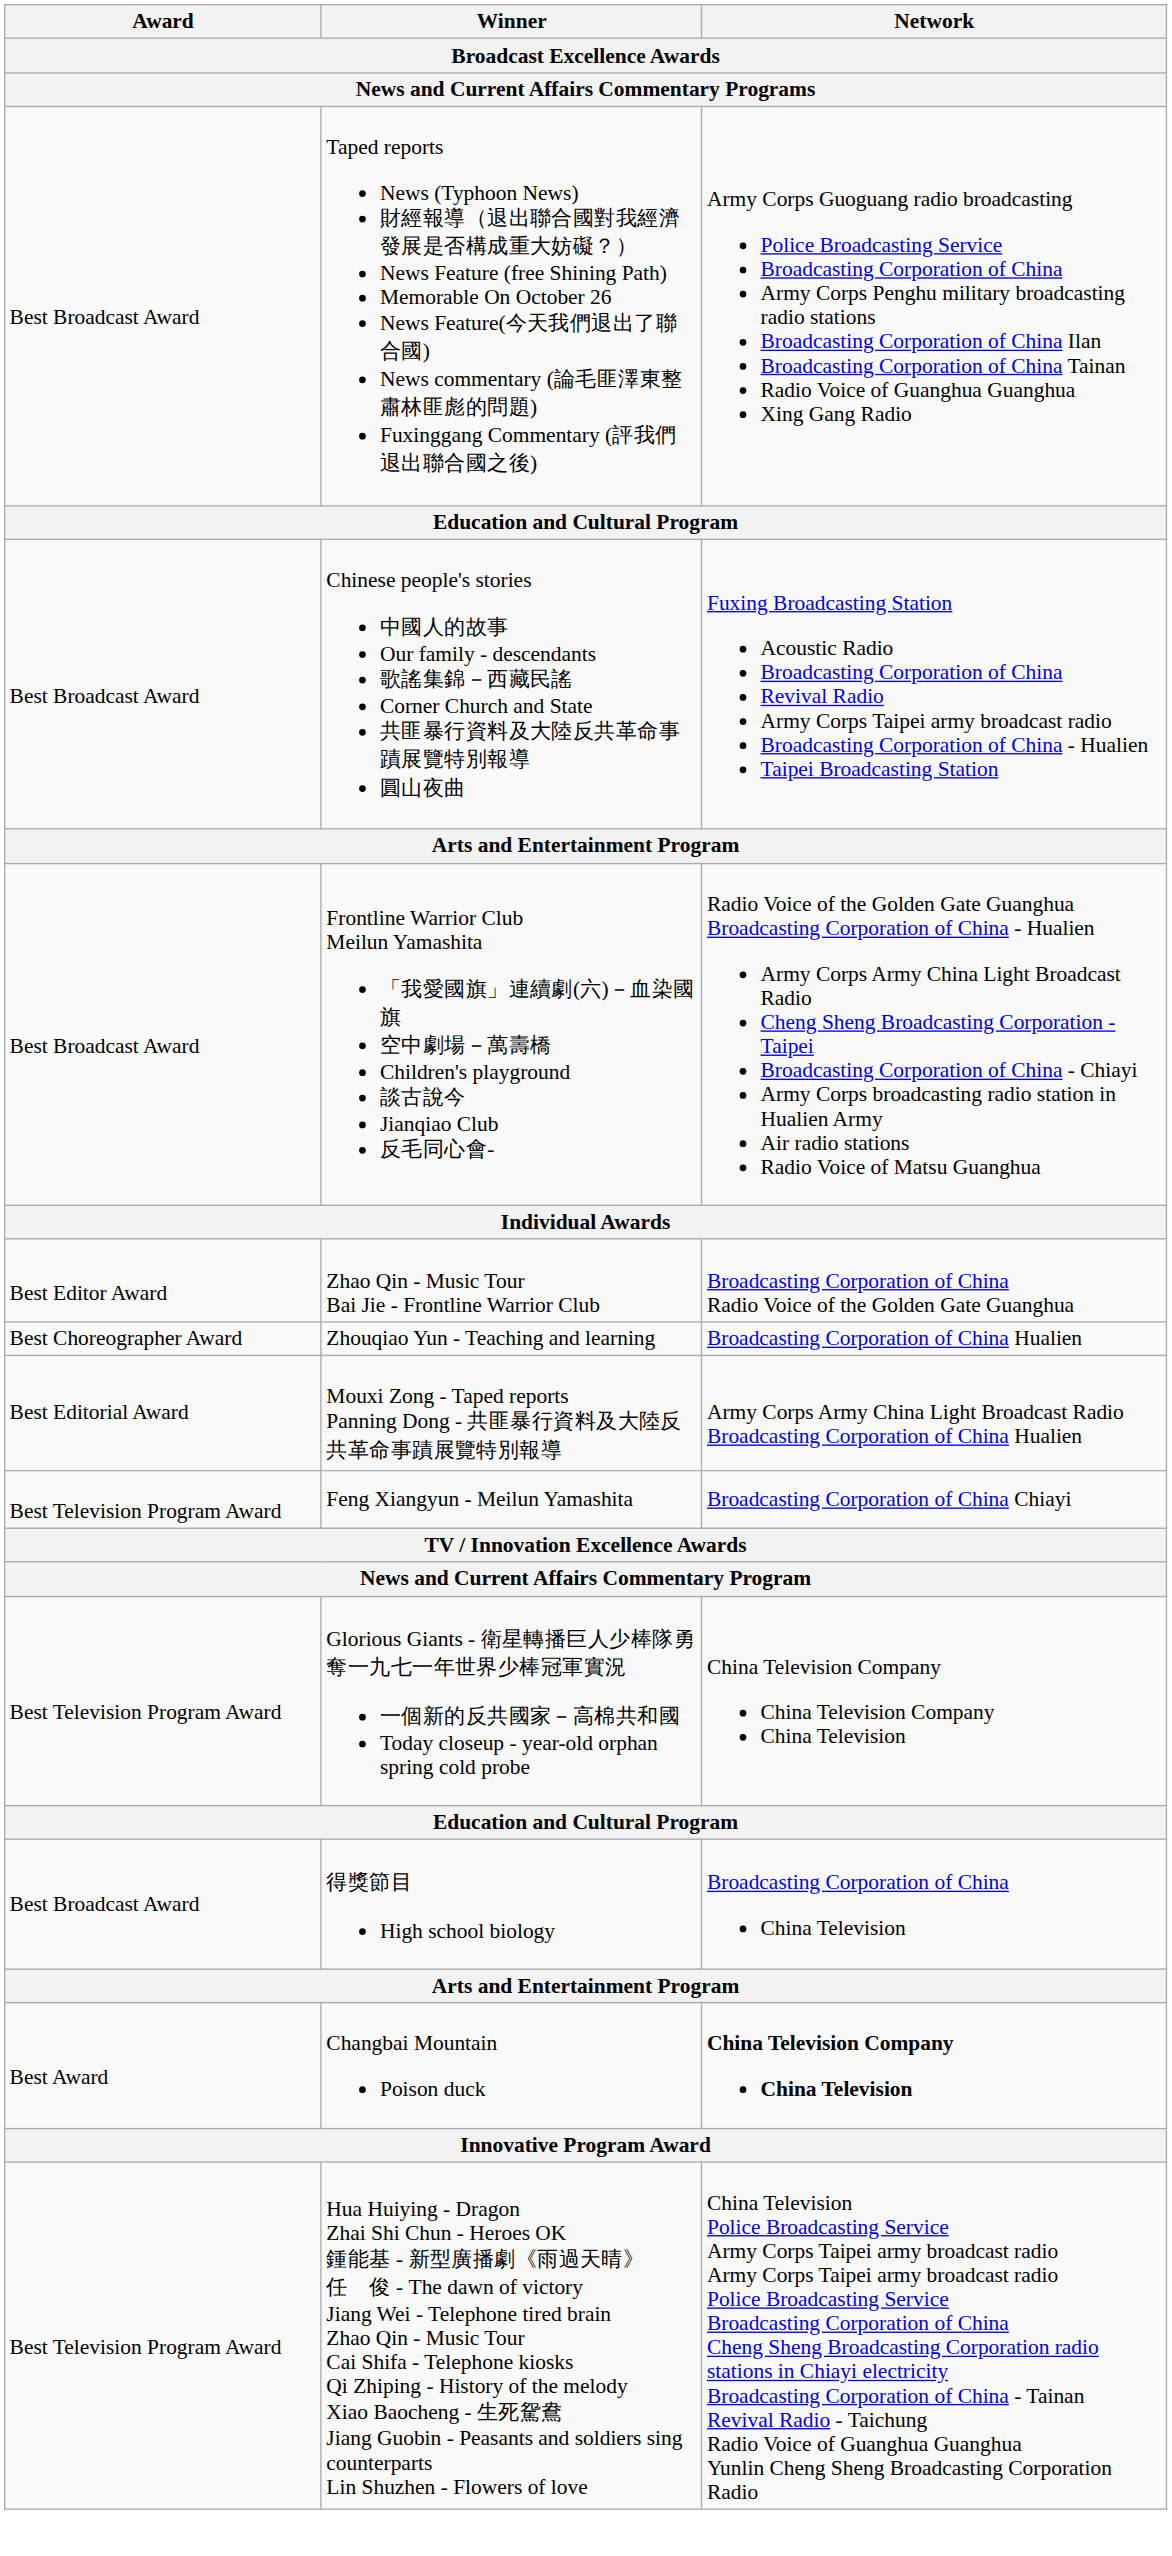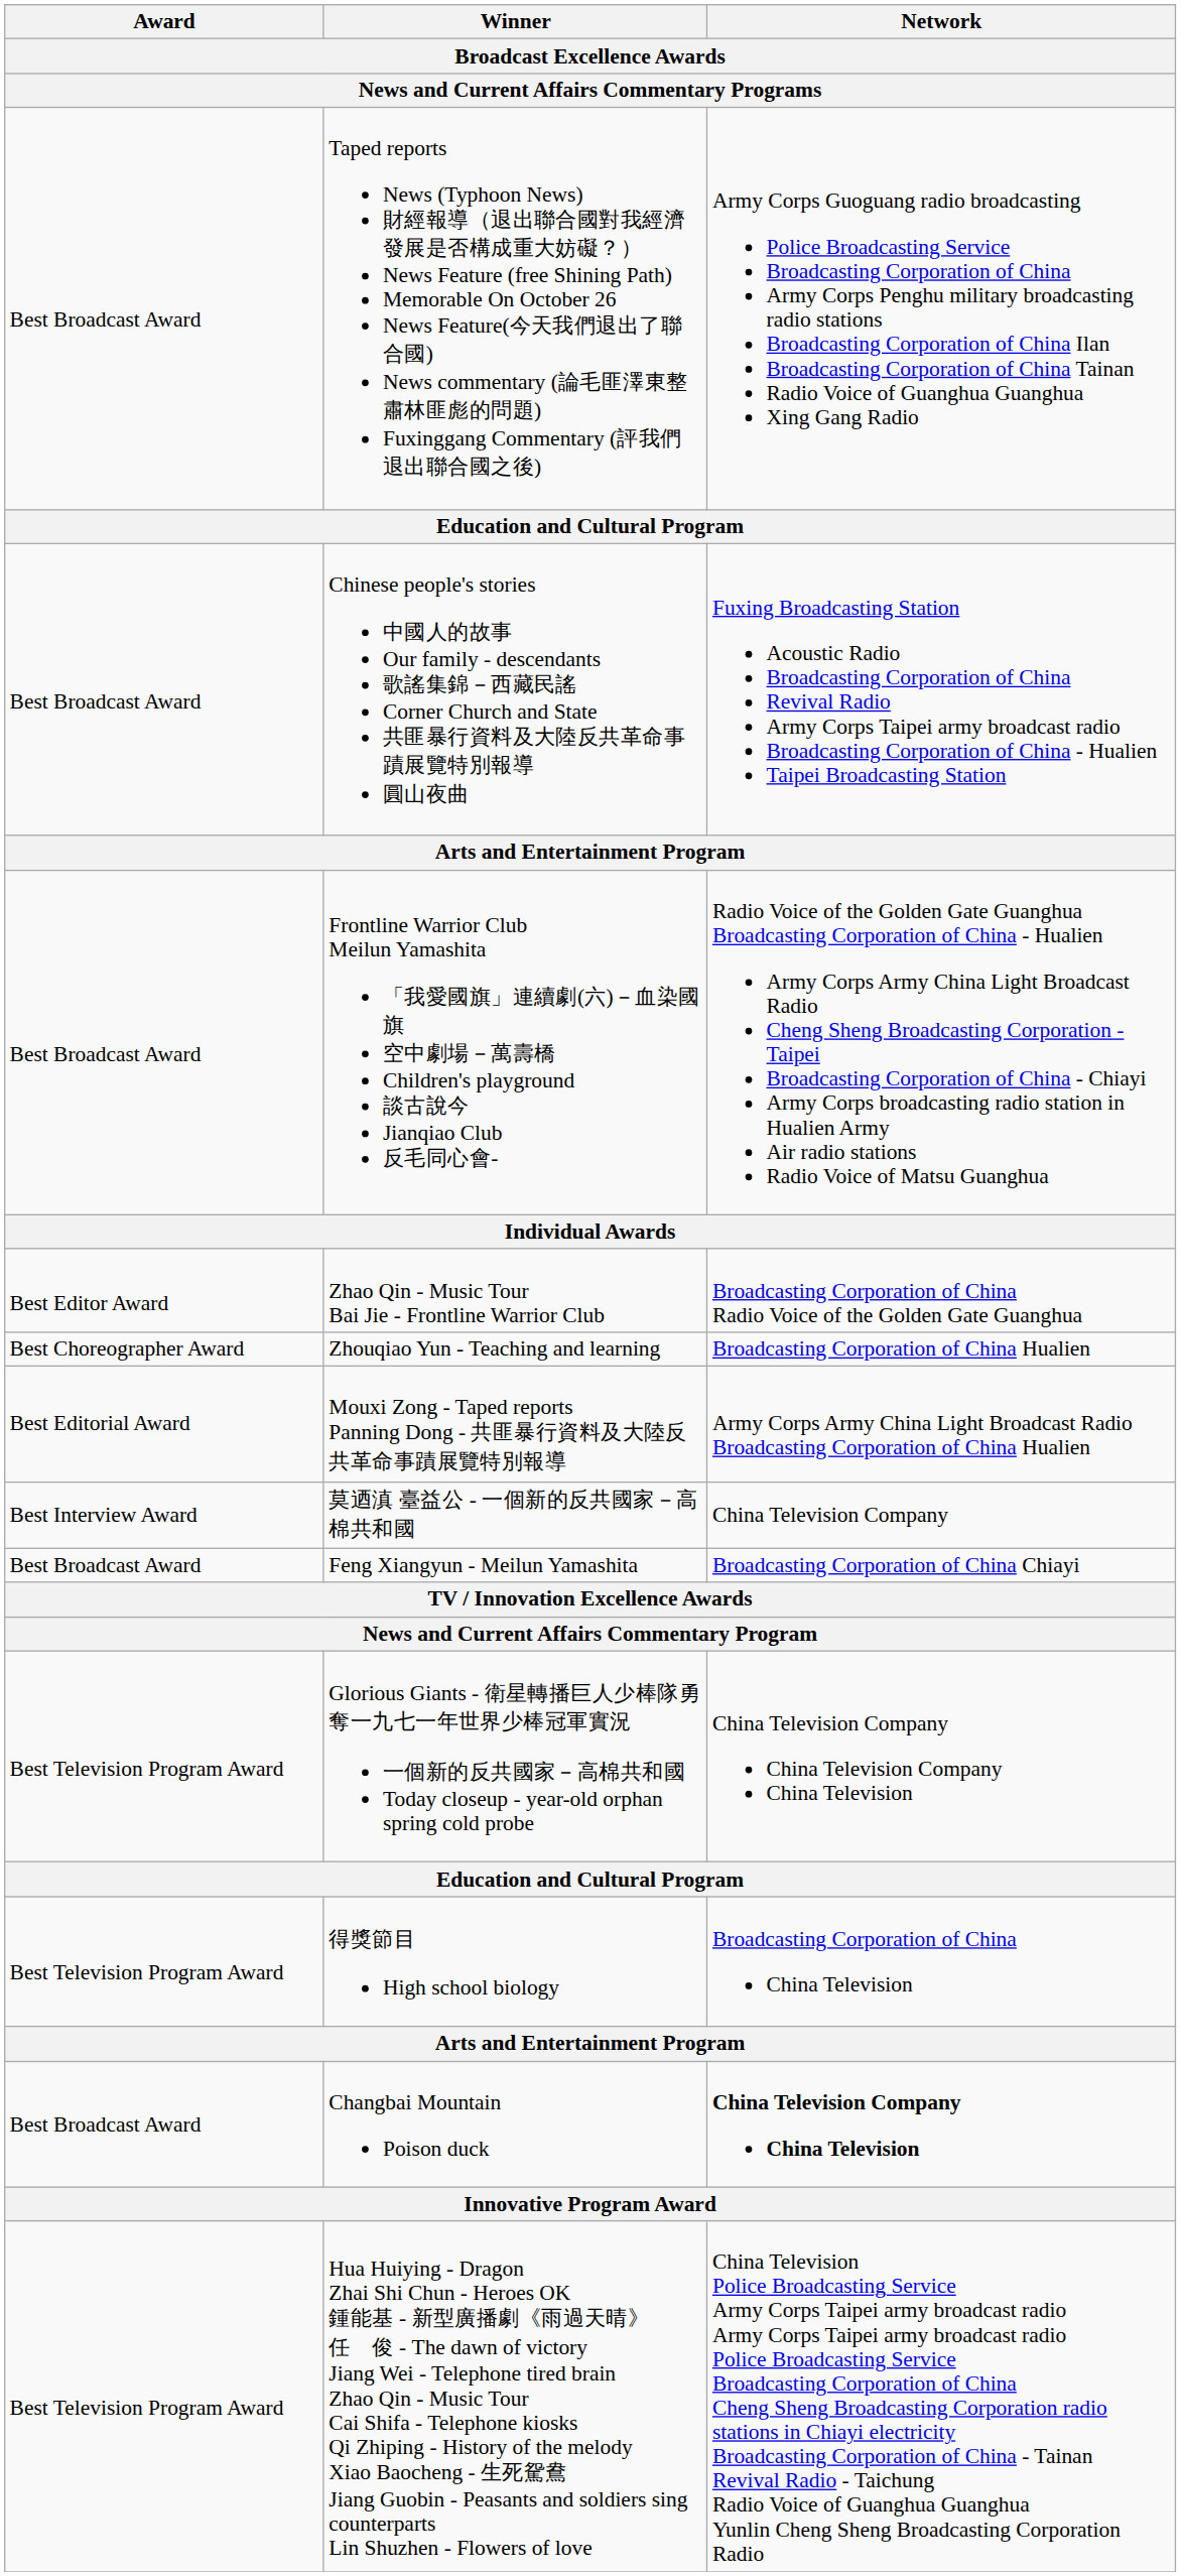+ row: Best Interview Award | 莫迺滇 臺益公 - 一個新的反共國家－高棉共和國 | China Television Company
Feng Xiangyun - Meilun Yamashita | Award: Best Television Program Award -> Best Broadcast Award
得獎節目 High school biology | Award: Best Broadcast Award -> Best Television Program Award
Changbai Mountain Poison duck | Award: Best Award -> Best Broadcast Award
